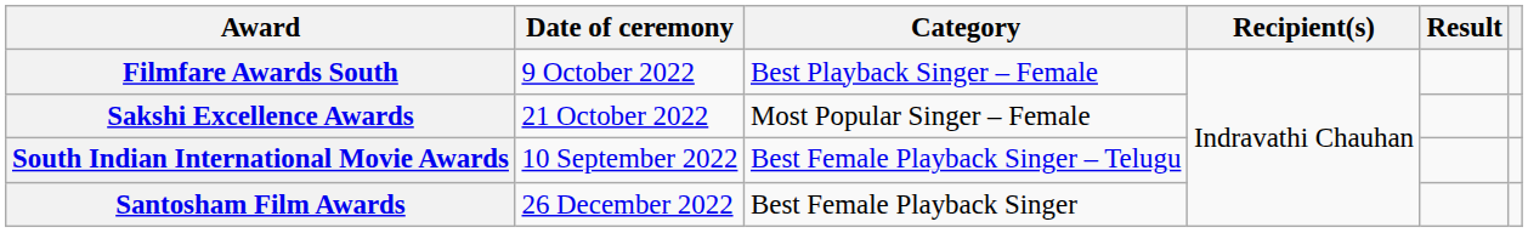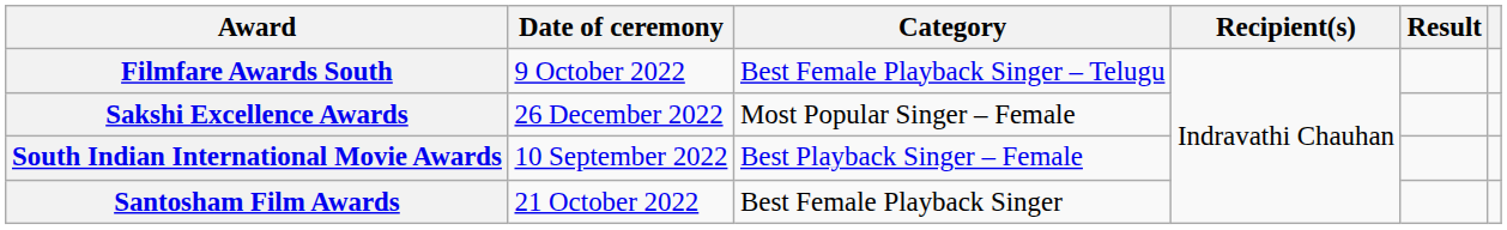Filmfare Awards South | Category: Best Playback Singer – Female -> Best Female Playback Singer – Telugu
Sakshi Excellence Awards | Date of ceremony: 21 October 2022 -> 26 December 2022
South Indian International Movie Awards | Category: Best Female Playback Singer – Telugu -> Best Playback Singer – Female
Santosham Film Awards | Date of ceremony: 26 December 2022 -> 21 October 2022
